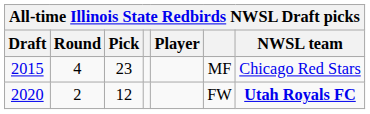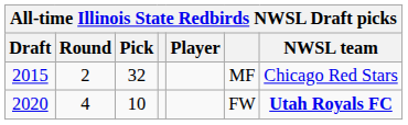2015 | Round: 4 -> 2
2015 | Pick: 23 -> 32
2020 | Round: 2 -> 4
2020 | Pick: 12 -> 10
